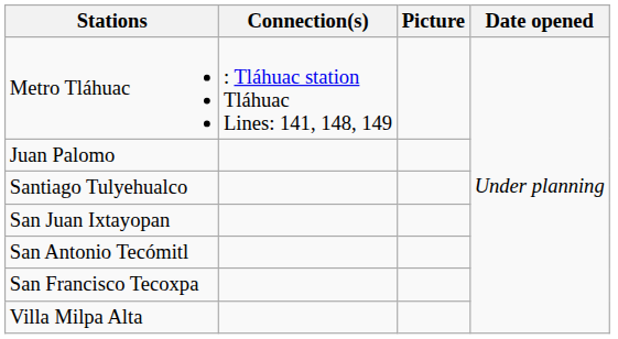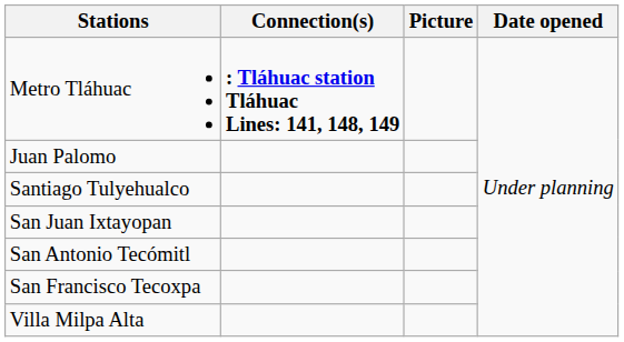Metro Tláhuac | Connection(s): normal -> bold
